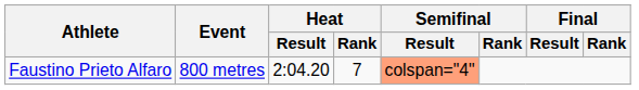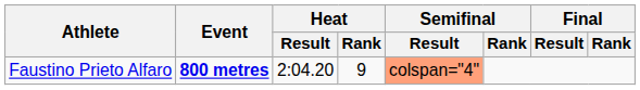Faustino Prieto Alfaro | Event: normal -> bold
Faustino Prieto Alfaro | Heat / Rank: 7 -> 9
